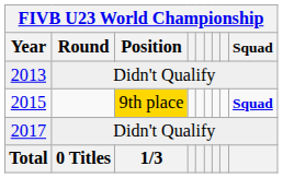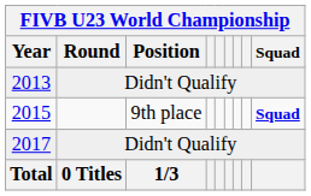2015 | FIVB U23 World Championship / Position: gold background -> no background
